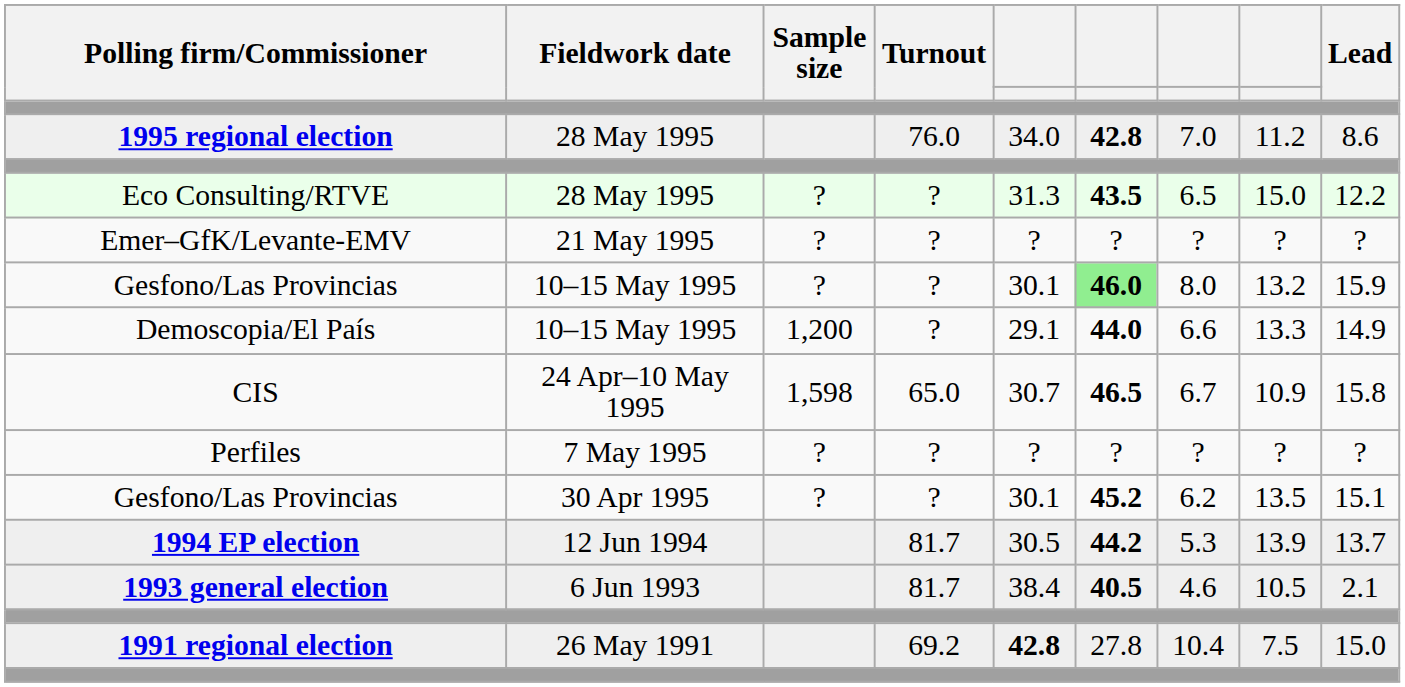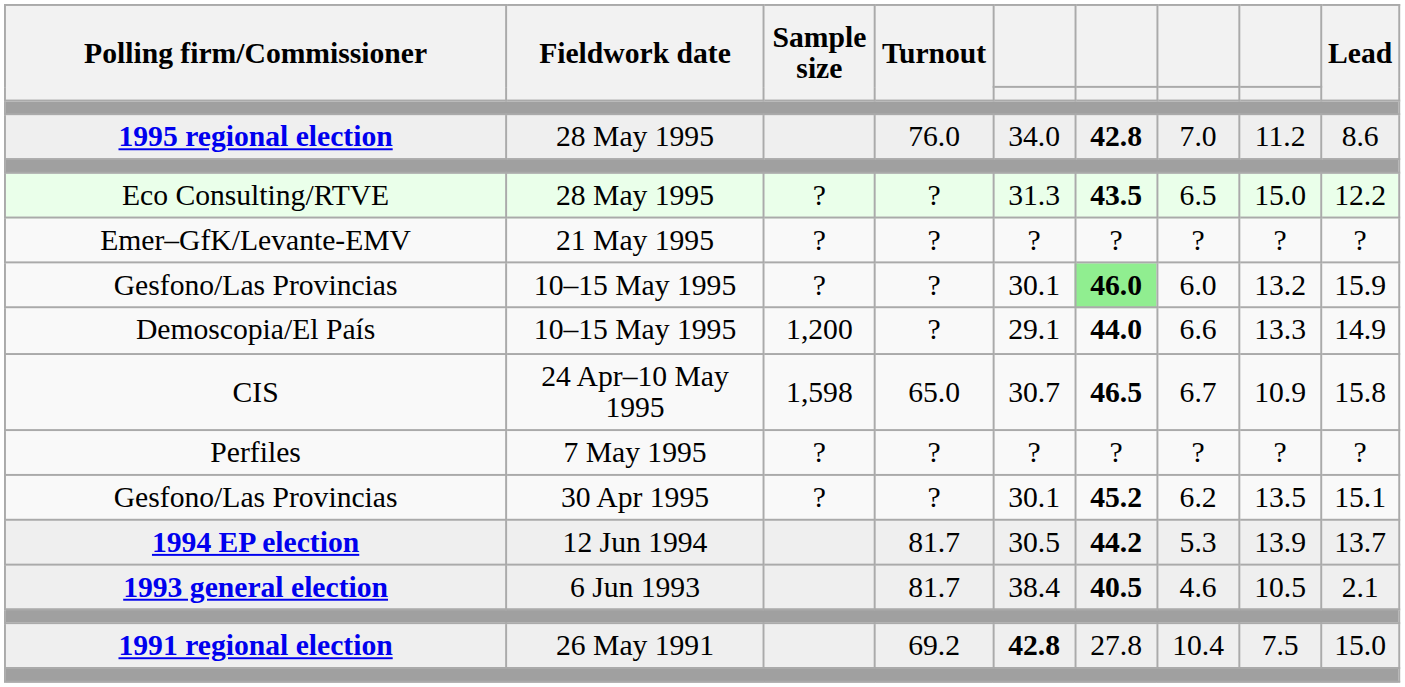Gesfono/Las Provincias / 10–15 May 1995 | column 7: 8.0 -> 6.0
